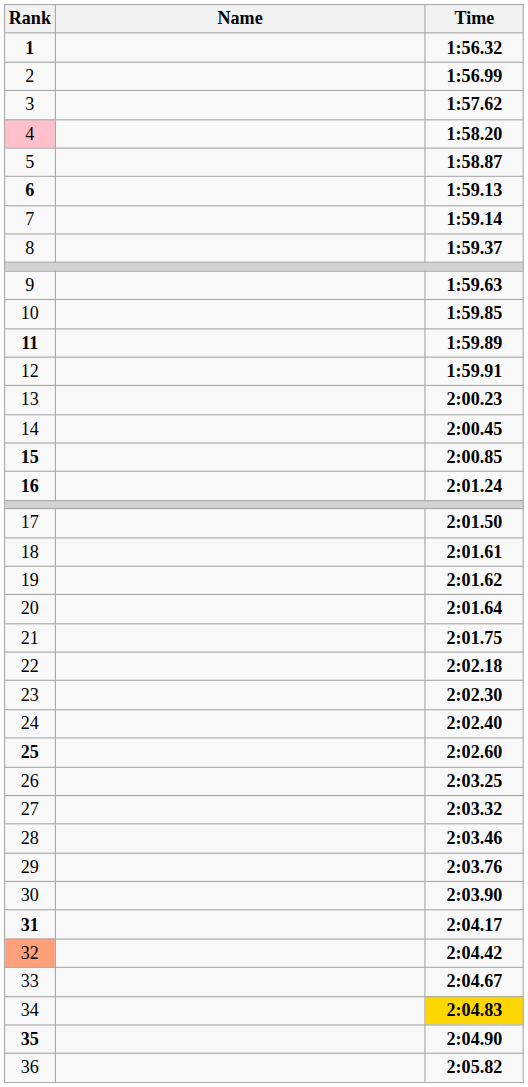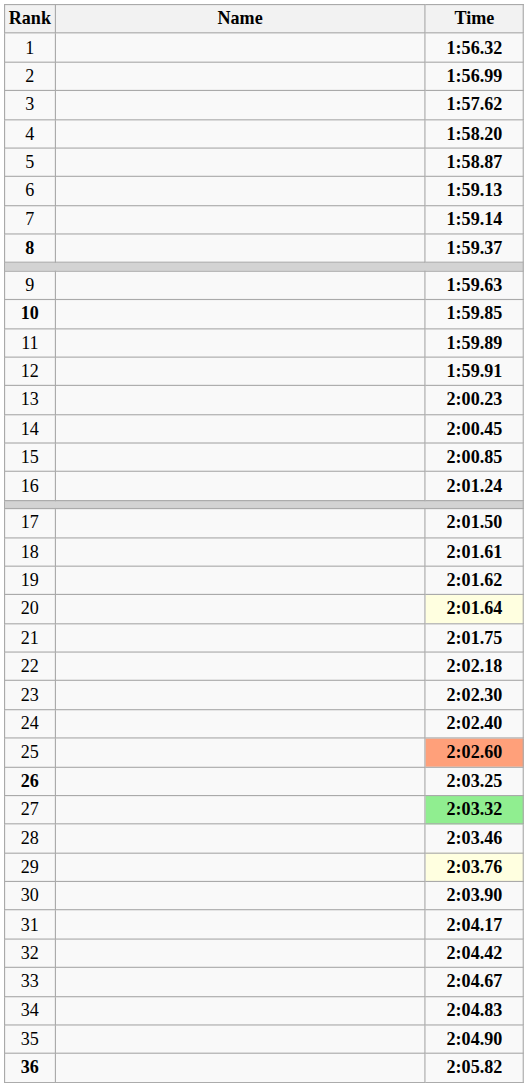1 | Rank: bold -> normal
4 | Rank: pink background -> no background
6 | Rank: bold -> normal
8 | Rank: normal -> bold
10 | Rank: normal -> bold
11 | Rank: bold -> normal
15 | Rank: bold -> normal
16 | Rank: bold -> normal
20 | Time: no background -> lightyellow background
25 | Rank: bold -> normal
25 | Time: no background -> lightsalmon background
26 | Rank: normal -> bold
27 | Time: no background -> lightgreen background
29 | Time: no background -> lightyellow background
31 | Rank: bold -> normal
32 | Rank: lightsalmon background -> no background
34 | Time: gold background -> no background
35 | Rank: bold -> normal
36 | Rank: normal -> bold
